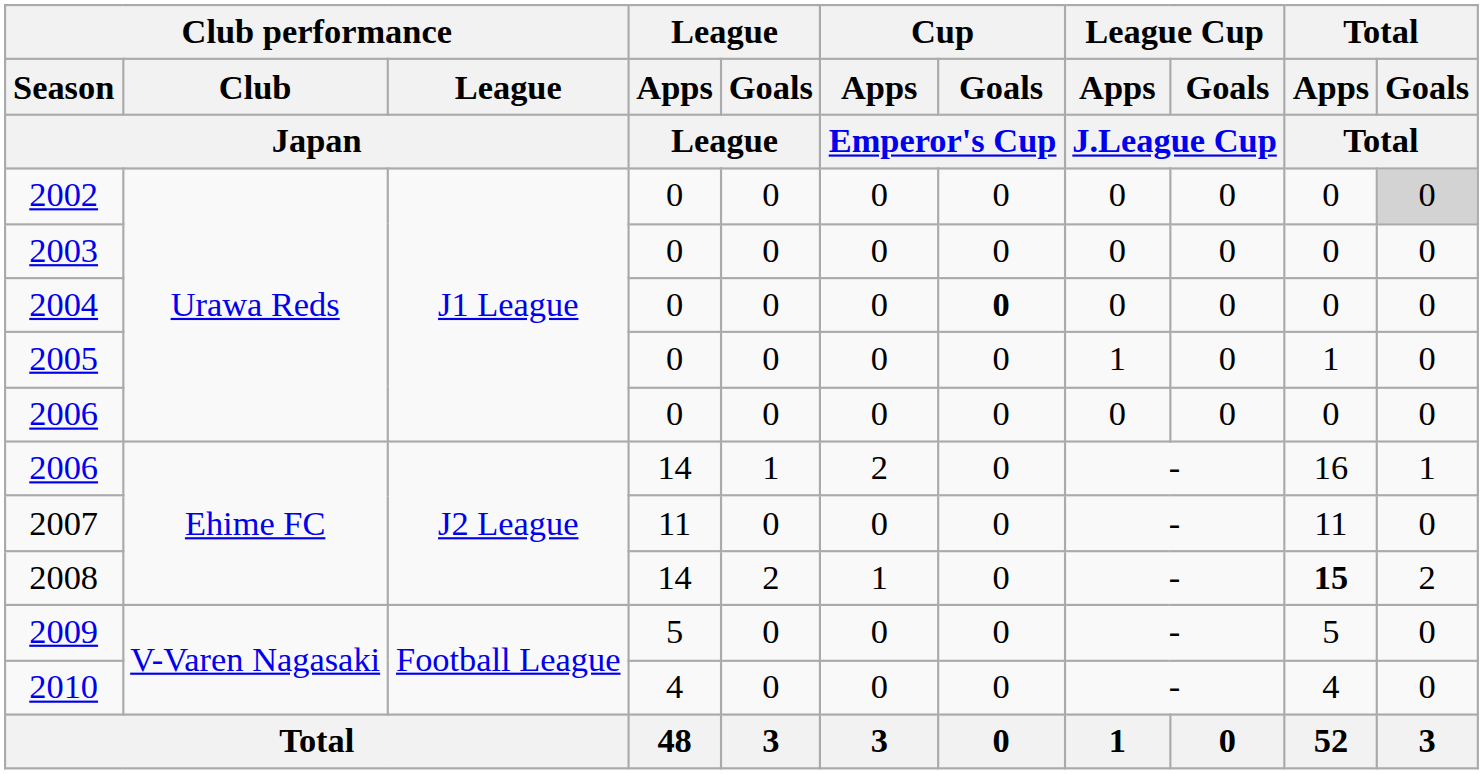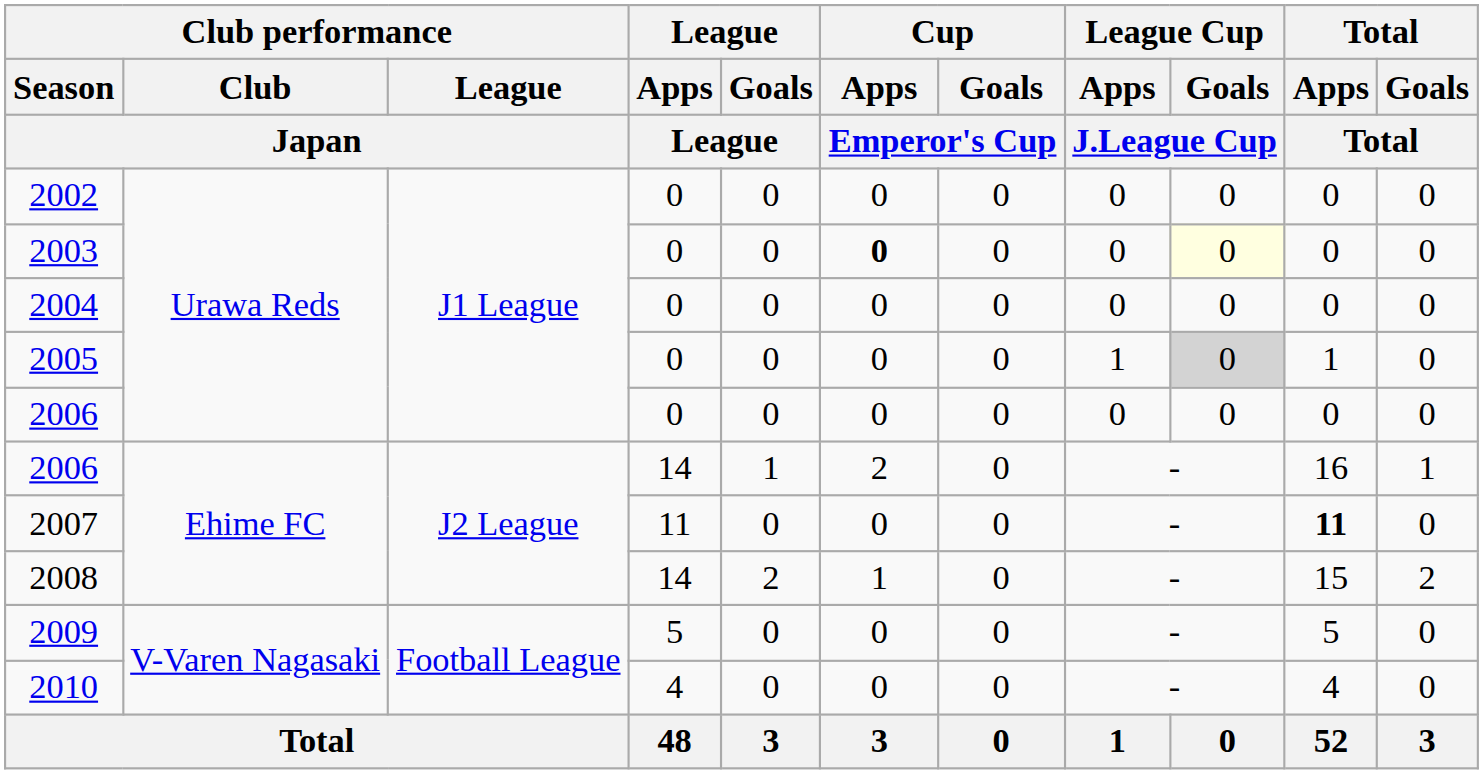2002 | Total / Goals / Total: lightgrey background -> no background
2003 | Cup / Apps / Emperor's Cup: normal -> bold
2003 | League Cup / Goals / J.League Cup: no background -> lightyellow background
2004 | Cup / Goals / Emperor's Cup: bold -> normal
2005 | League Cup / Goals / J.League Cup: no background -> lightgrey background
2007 | Total / Apps / Total: normal -> bold
2008 | Total / Apps / Total: bold -> normal
